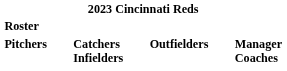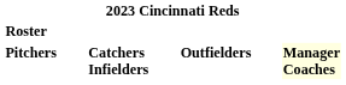Pitchers | column 4: no background -> lightyellow background
